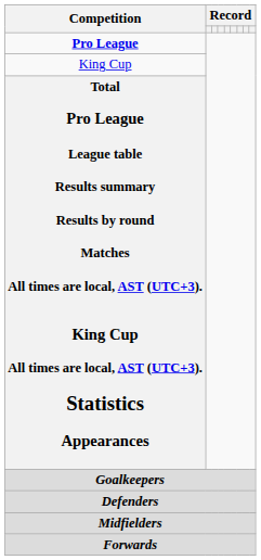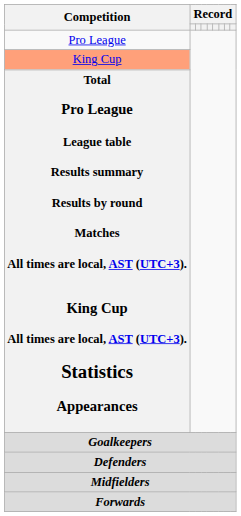Pro League | Competition: bold -> normal
King Cup | Competition: no background -> lightsalmon background
